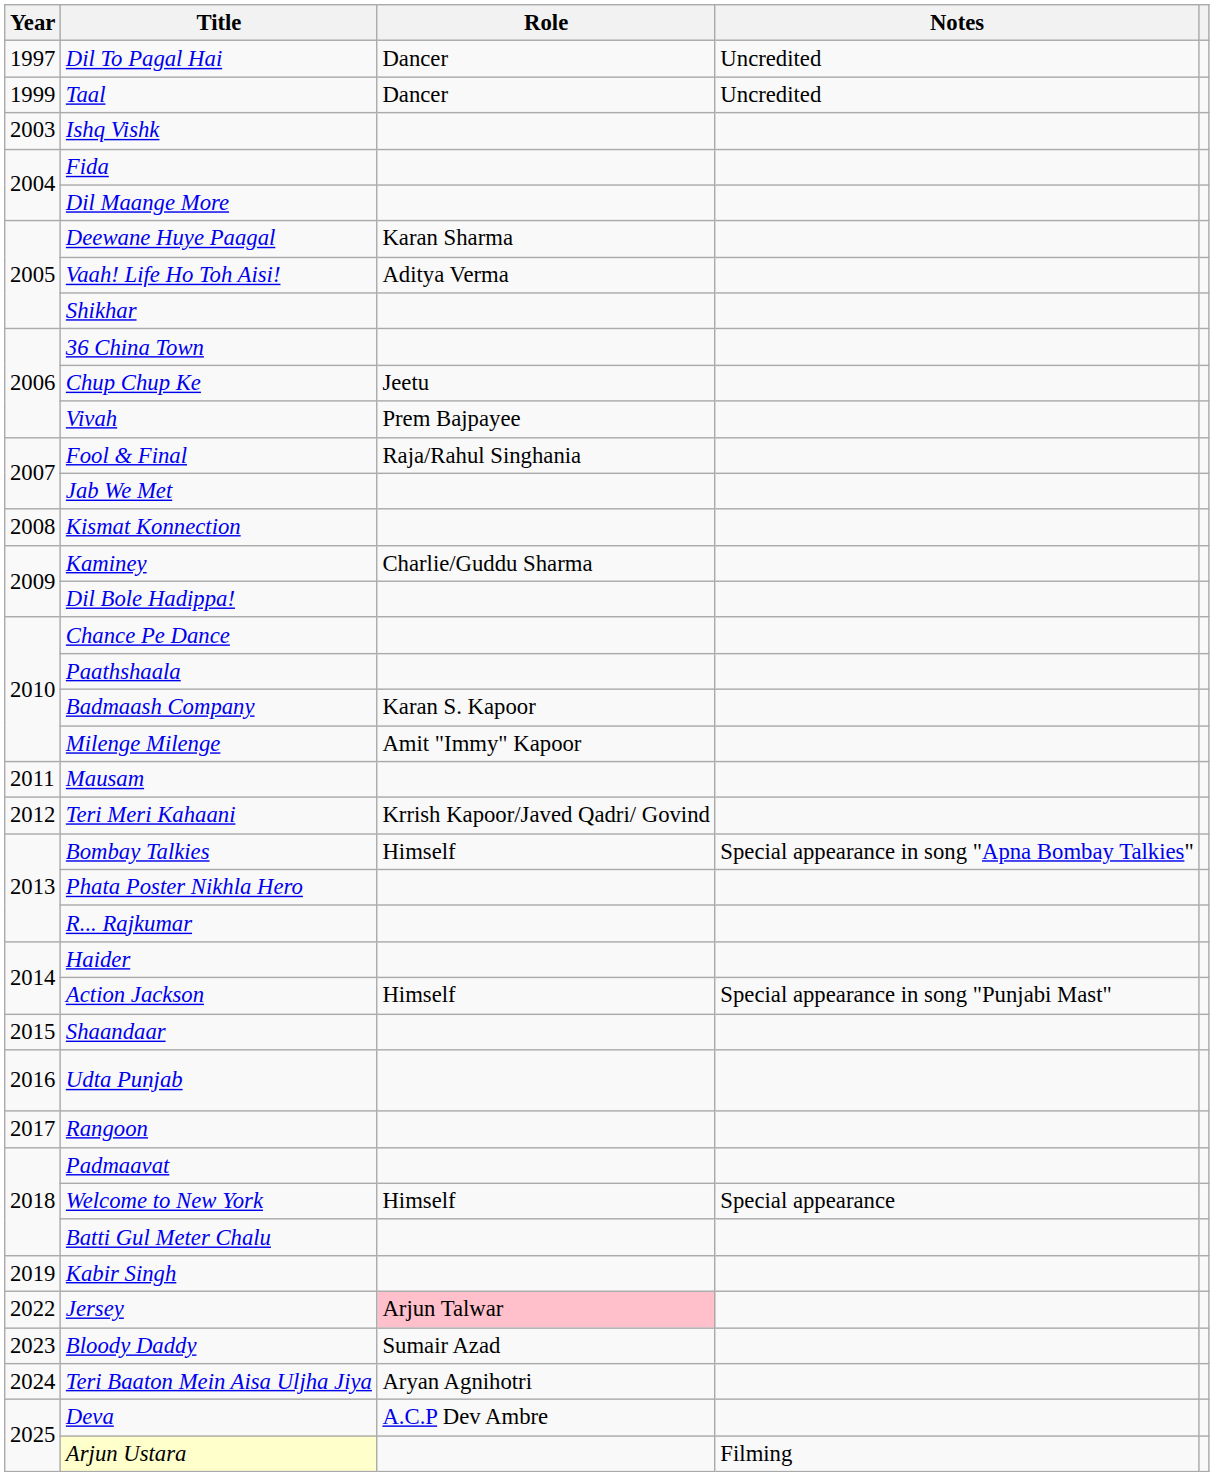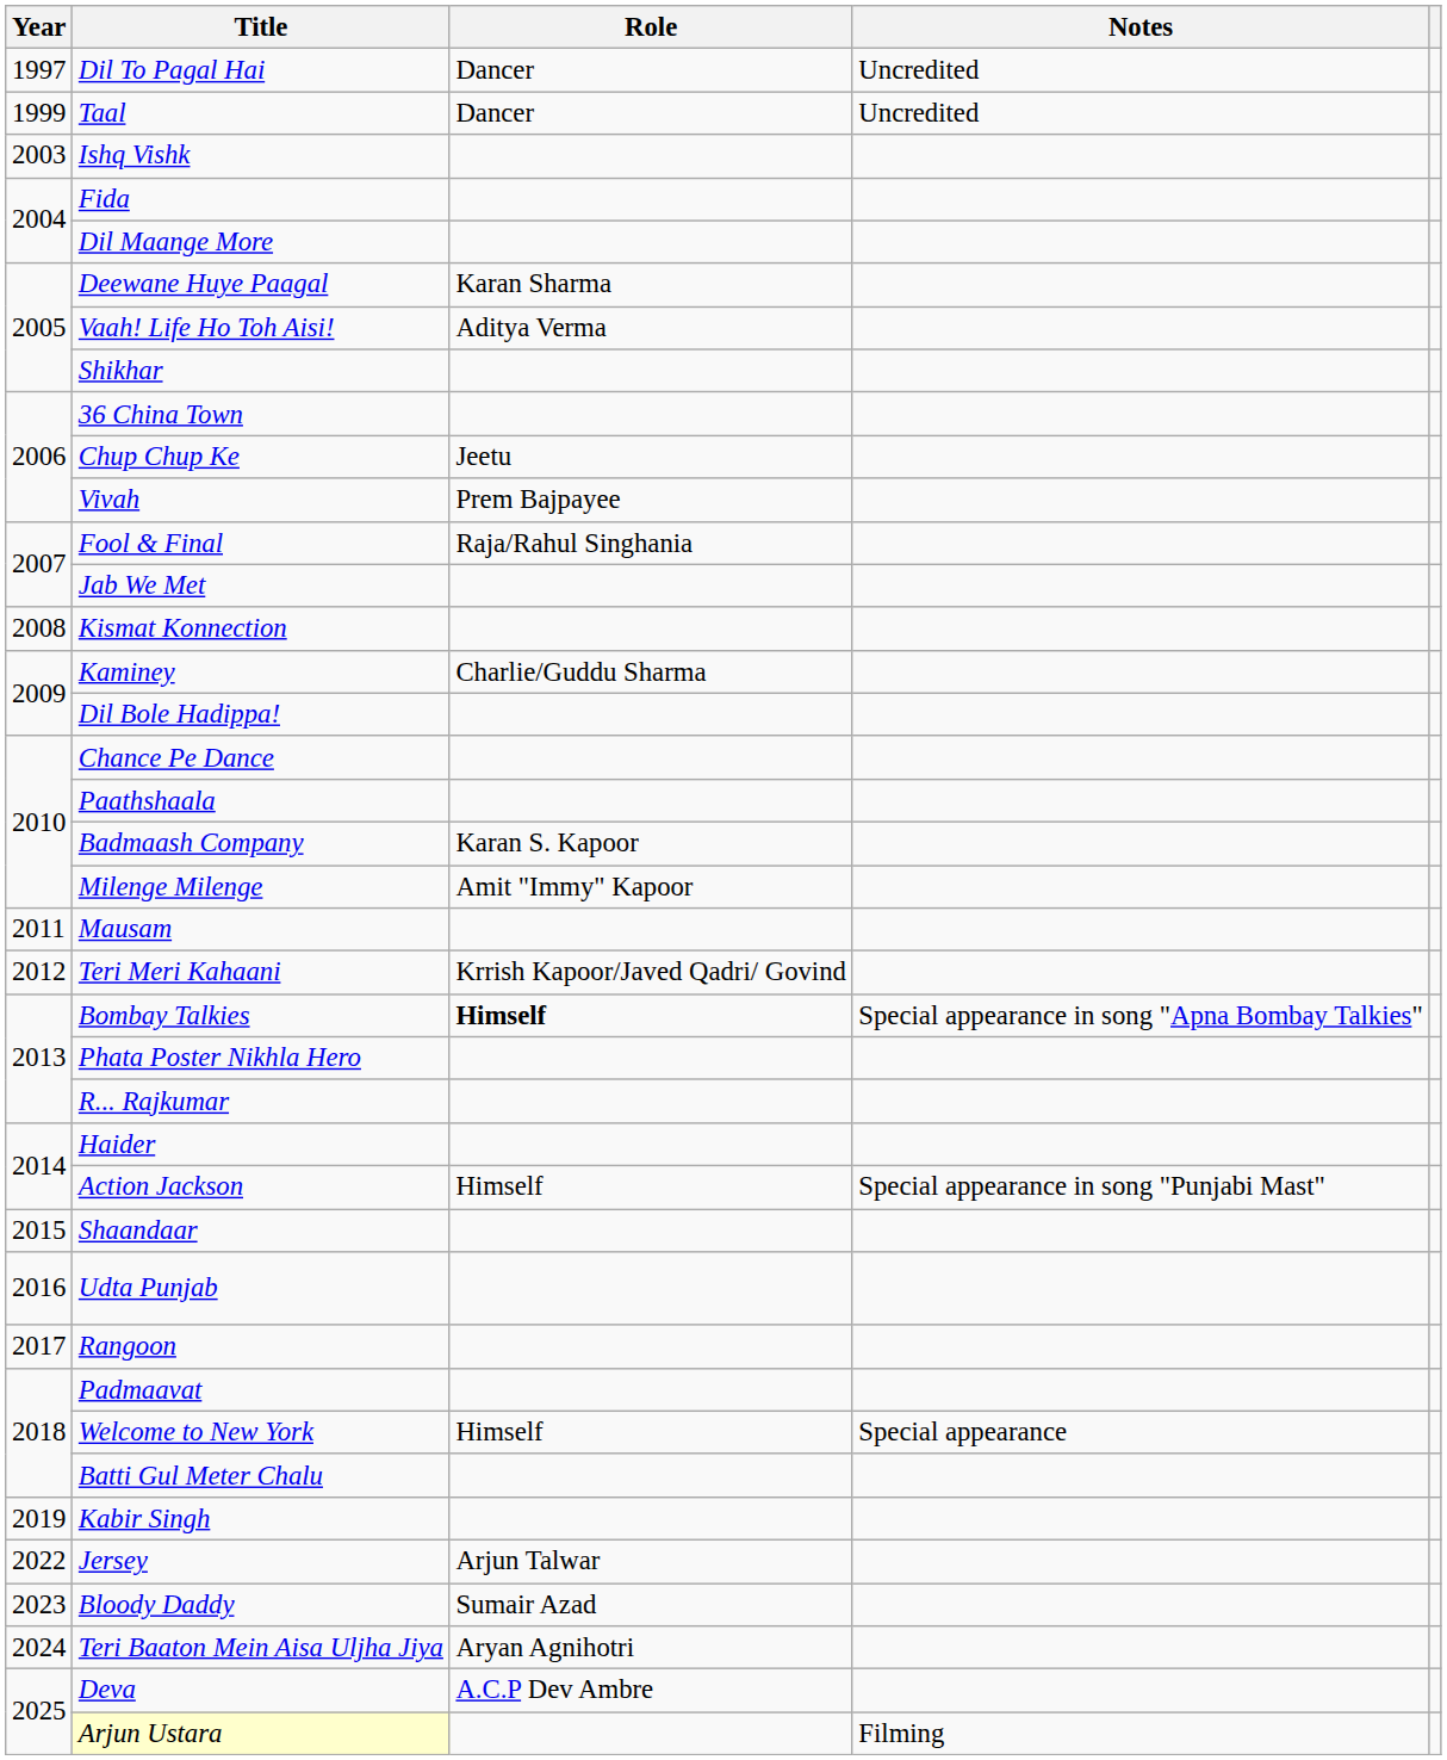Bombay Talkies | Role: normal -> bold
Jersey | Role: pink background -> no background
